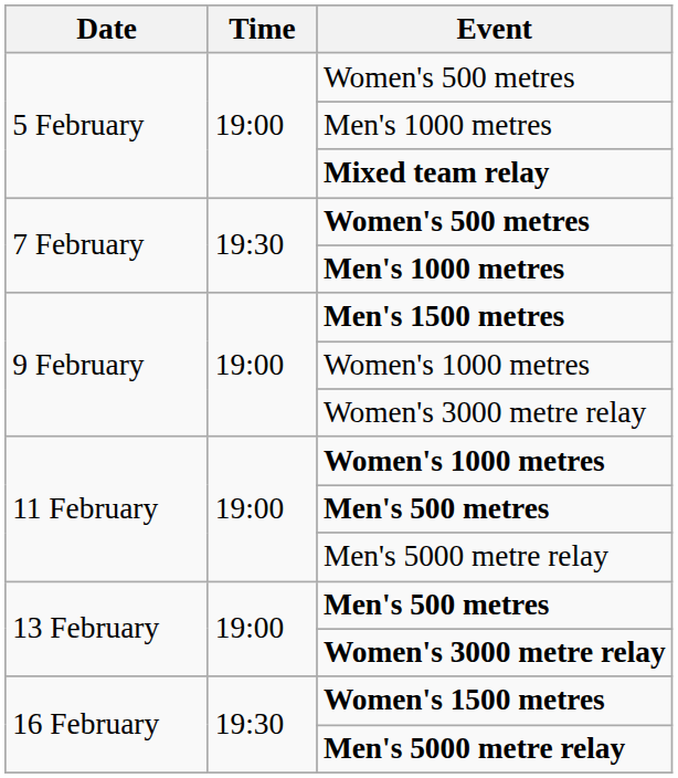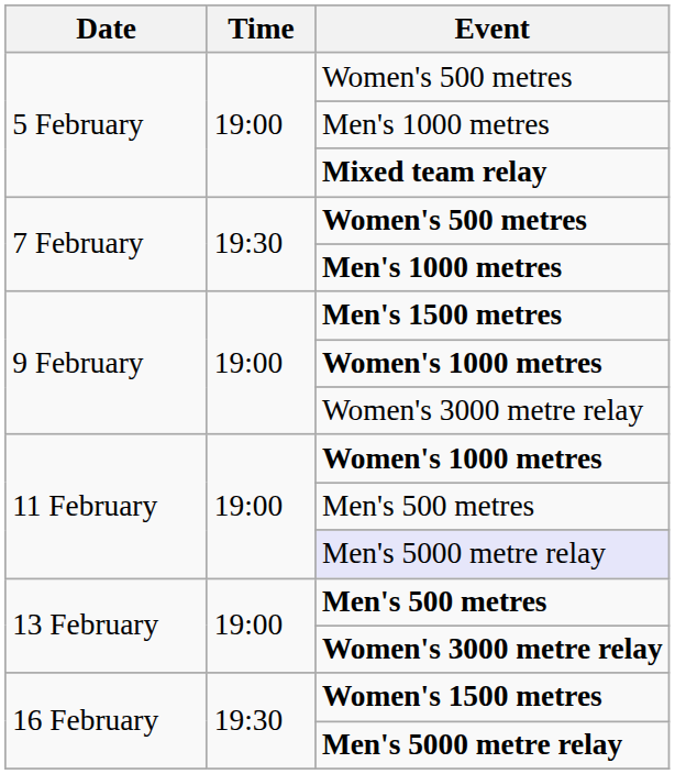9 February / Women's 1000 metres | Event: normal -> bold
11 February / Men's 500 metres | Event: bold -> normal
11 February / Men's 5000 metre relay | Event: no background -> lavender background
